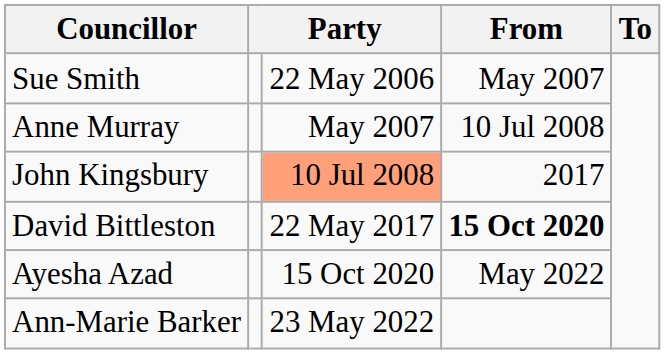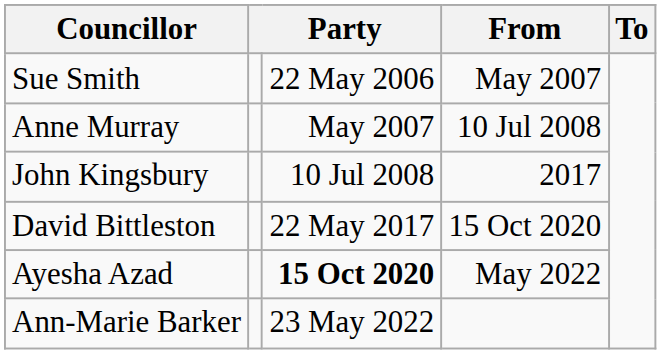John Kingsbury | column 3: lightsalmon background -> no background
David Bittleston | From: bold -> normal
Ayesha Azad | column 3: normal -> bold
